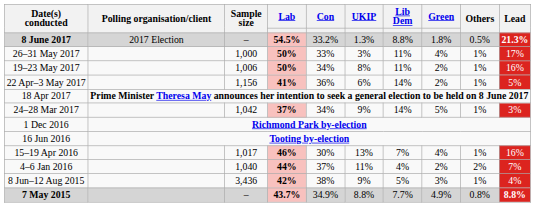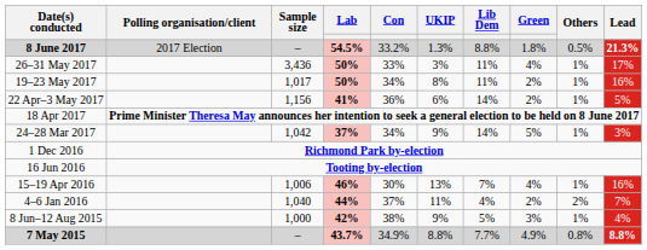26–31 May 2017 | Sample size: 1,000 -> 3,436
19–23 May 2017 | Sample size: 1,006 -> 1,017
15–19 Apr 2016 | Sample size: 1,017 -> 1,006
8 Jun–12 Aug 2015 | Sample size: 3,436 -> 1,000
